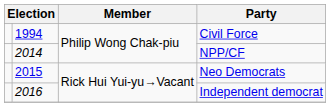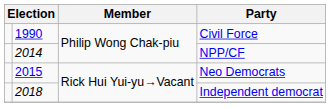Civil Force | column 2: 1994 -> 1990
Independent democrat | column 2: 2016 -> 2018
